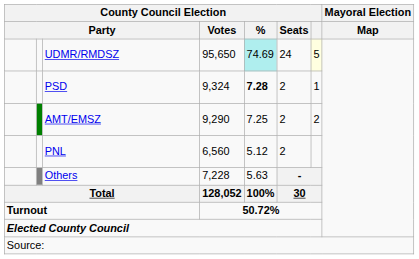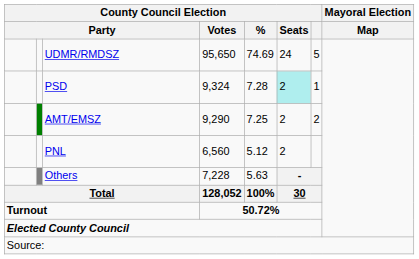UDMR/RMDSZ | County Council Election / %: paleturquoise background -> no background
UDMR/RMDSZ | County Council Election: lightyellow background -> no background
PSD | County Council Election / %: bold -> normal
PSD | County Council Election / Seats: no background -> paleturquoise background
